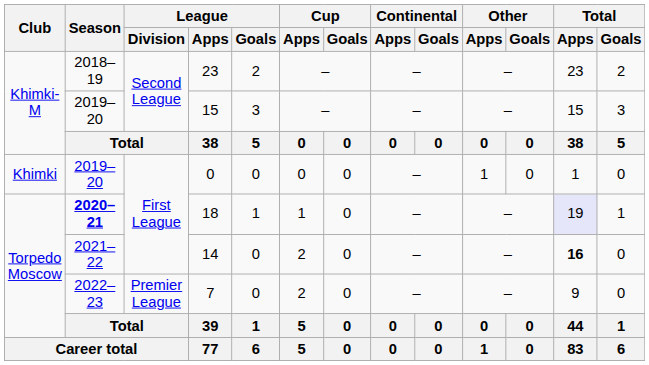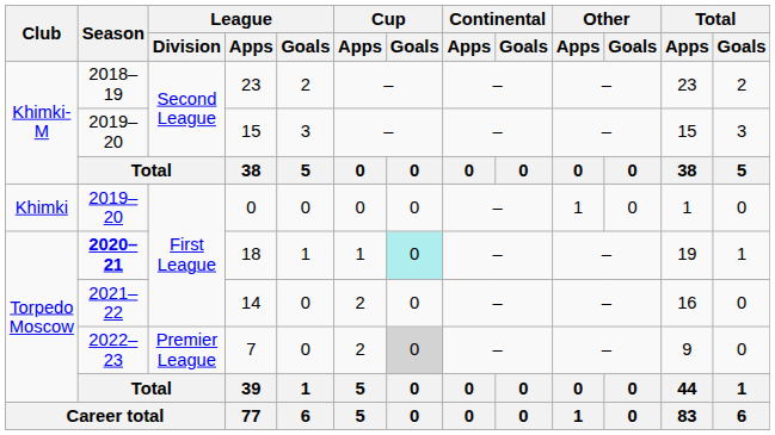18 | Cup / Goals: no background -> paleturquoise background
18 | Total / Apps: lavender background -> no background
14 | Total / Apps: bold -> normal
7 | Cup / Goals: no background -> lightgrey background
